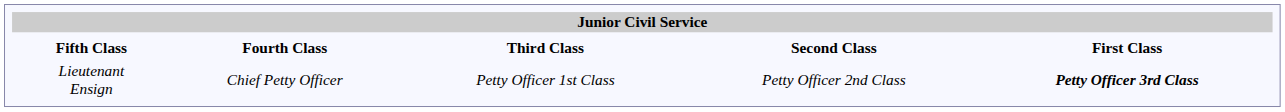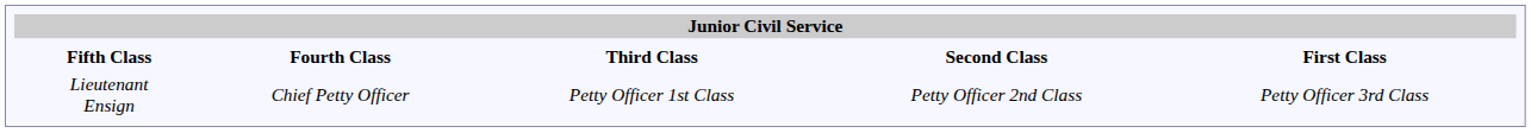Lieutenant Ensign | column 5: bold -> normal
